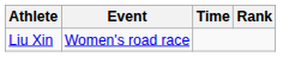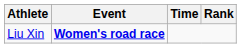Liu Xin | Event: normal -> bold
